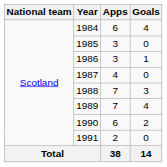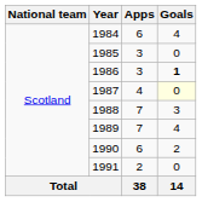1986 | Goals: normal -> bold
1987 | Goals: no background -> lightyellow background
